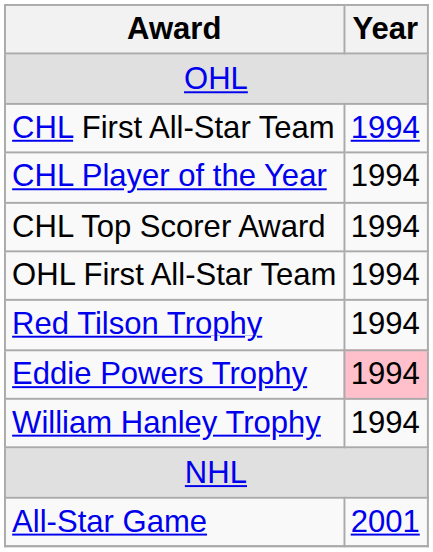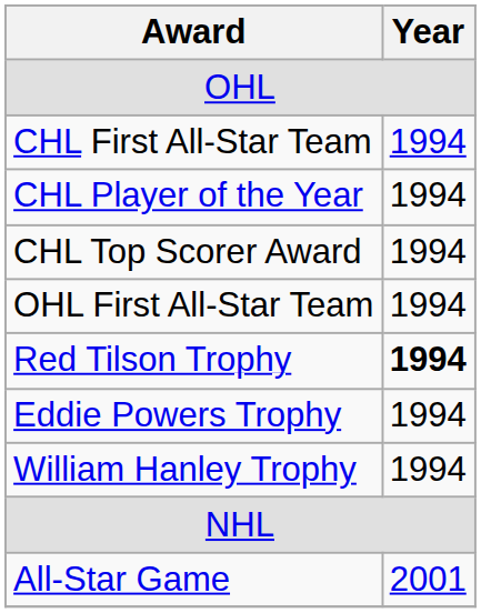Red Tilson Trophy | Year: normal -> bold
Eddie Powers Trophy | Year: pink background -> no background
